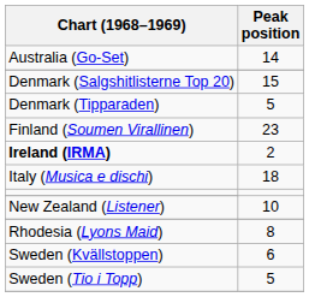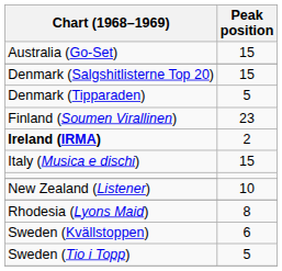row 2 | Peak position: 14 -> 15
row 7 | Peak position: 18 -> 15
